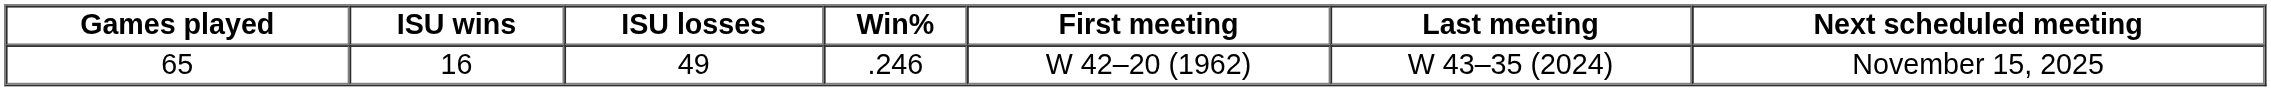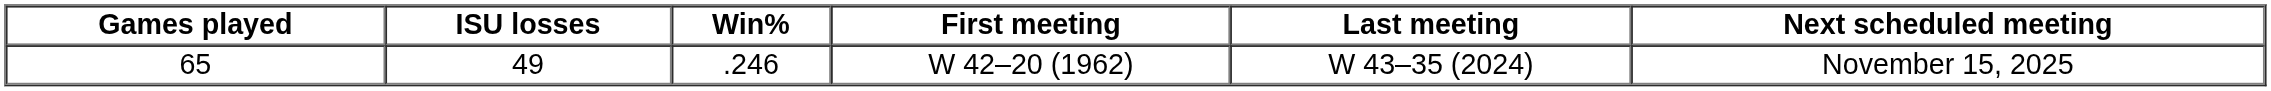- column: ISU wins | 16
